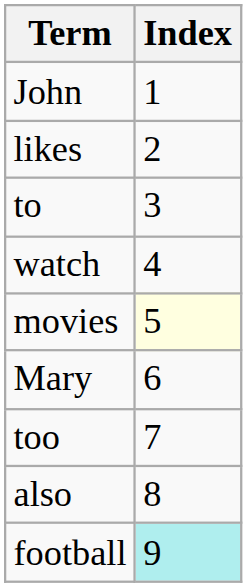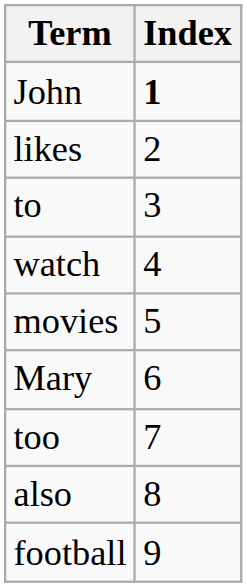John | Index: normal -> bold
movies | Index: lightyellow background -> no background
football | Index: paleturquoise background -> no background
